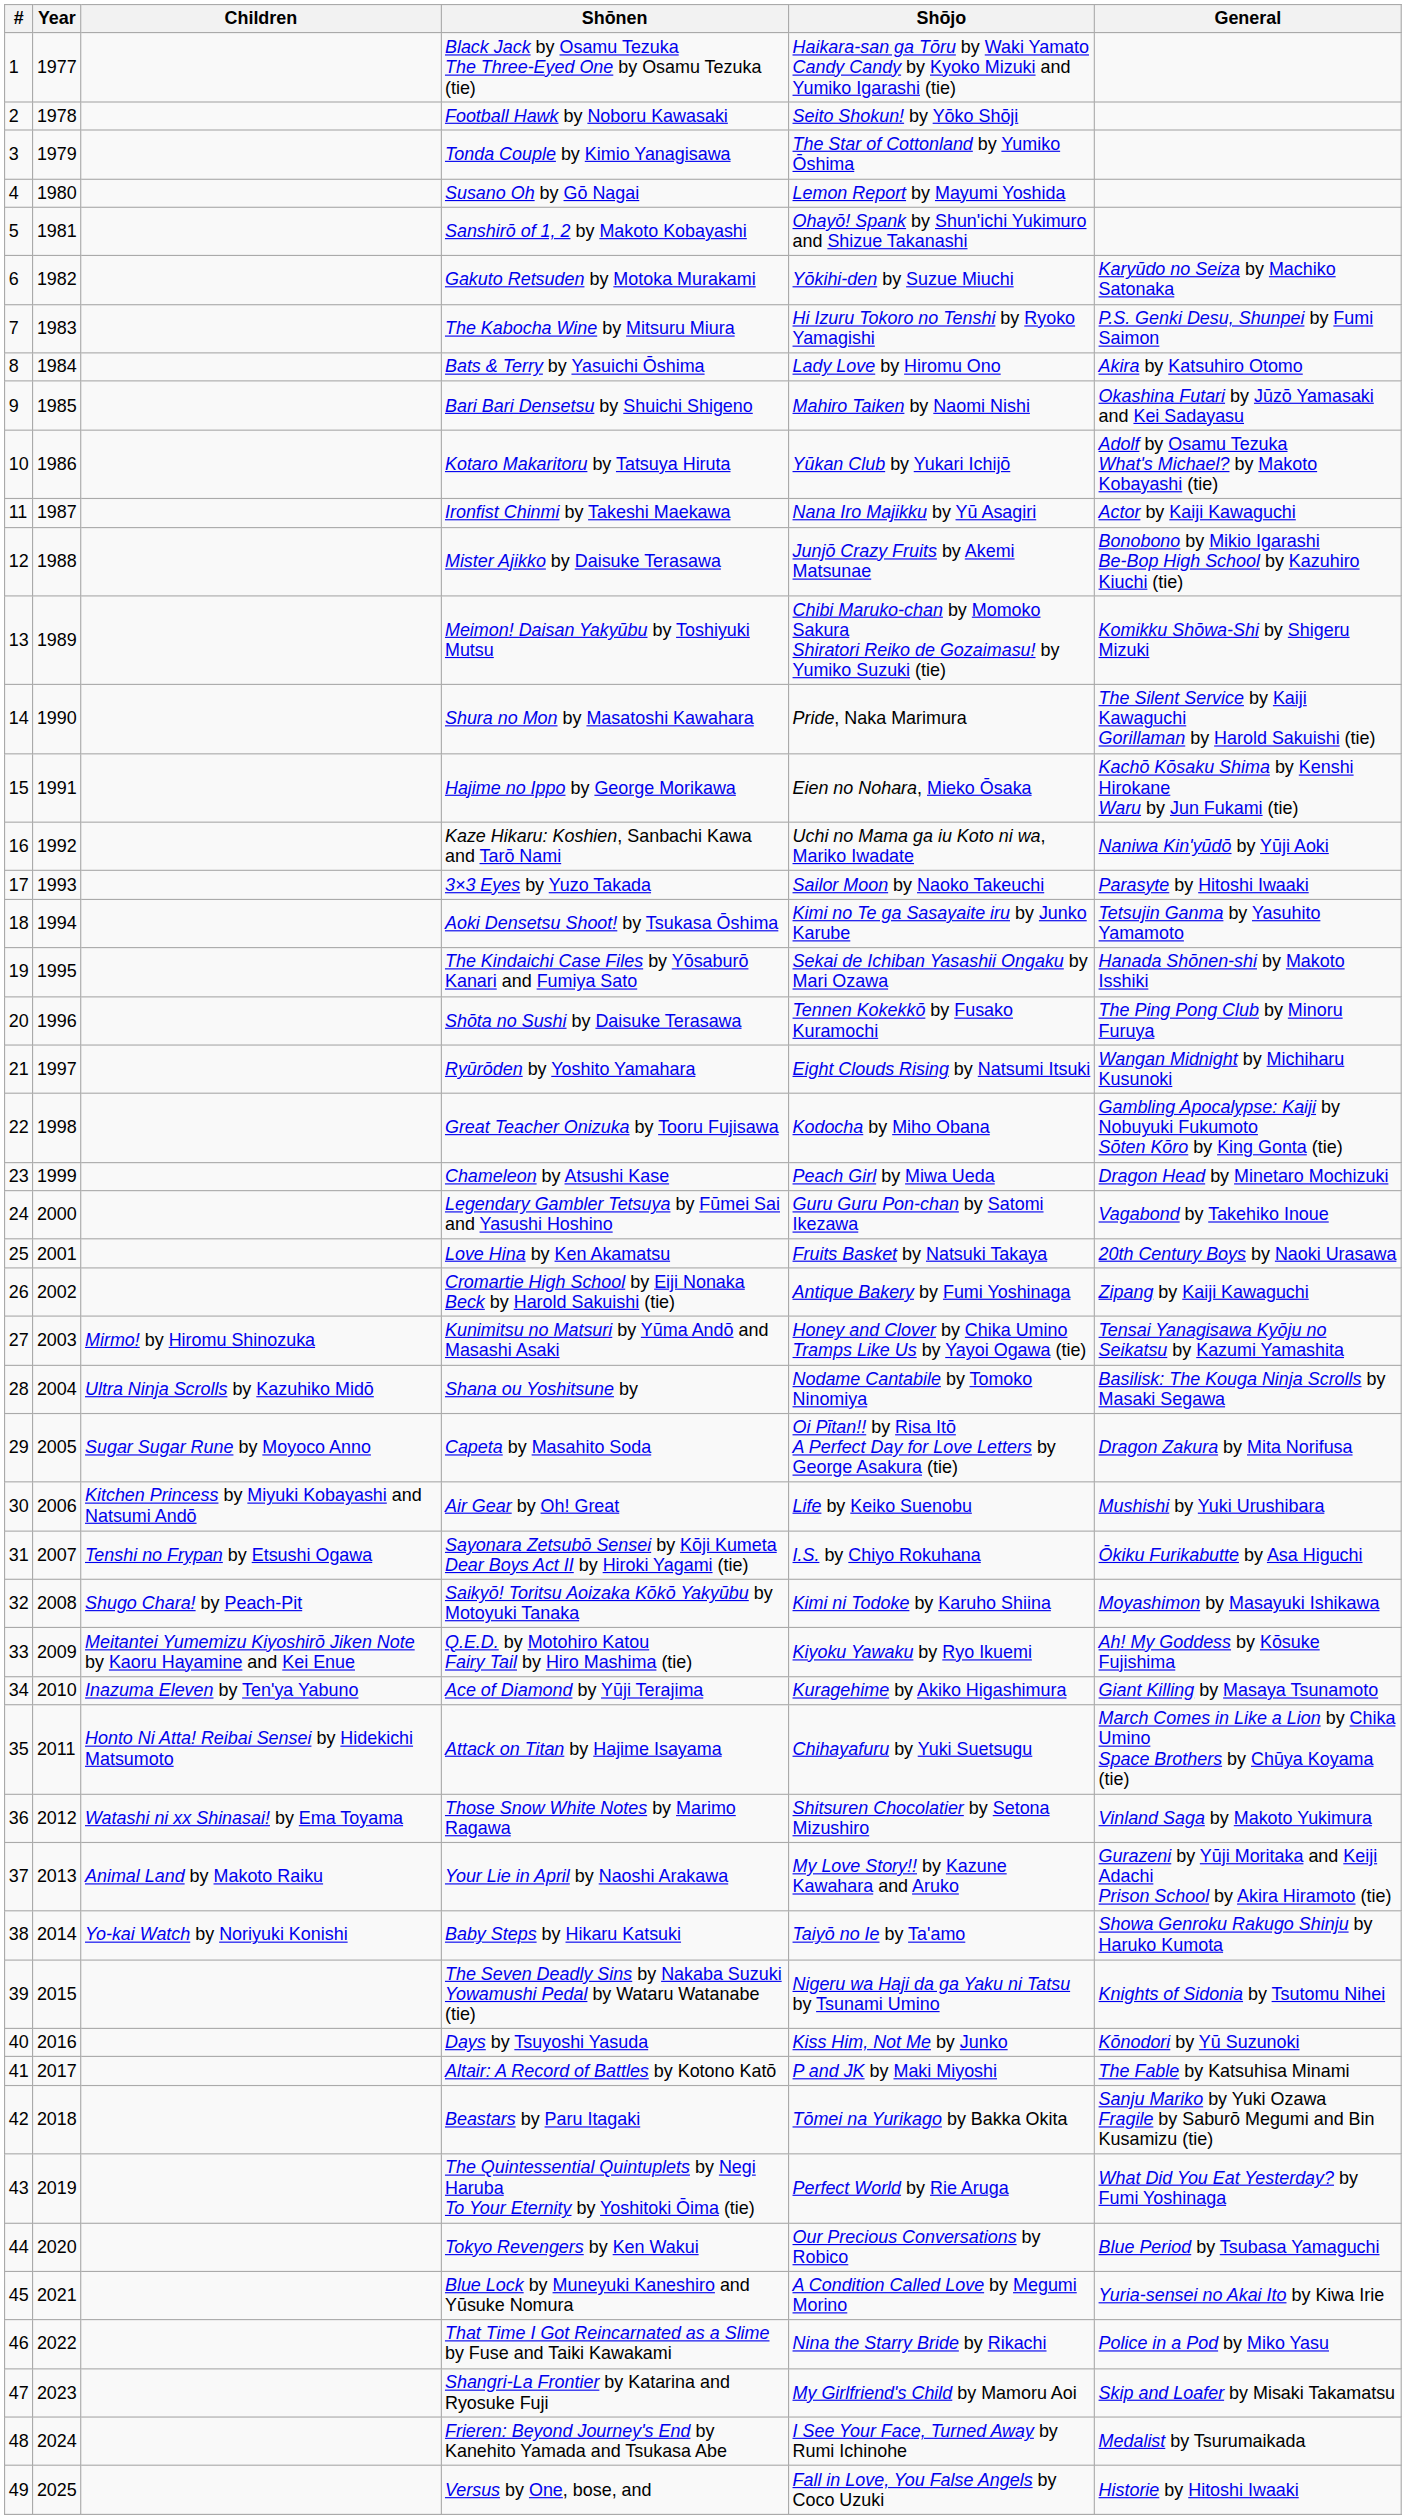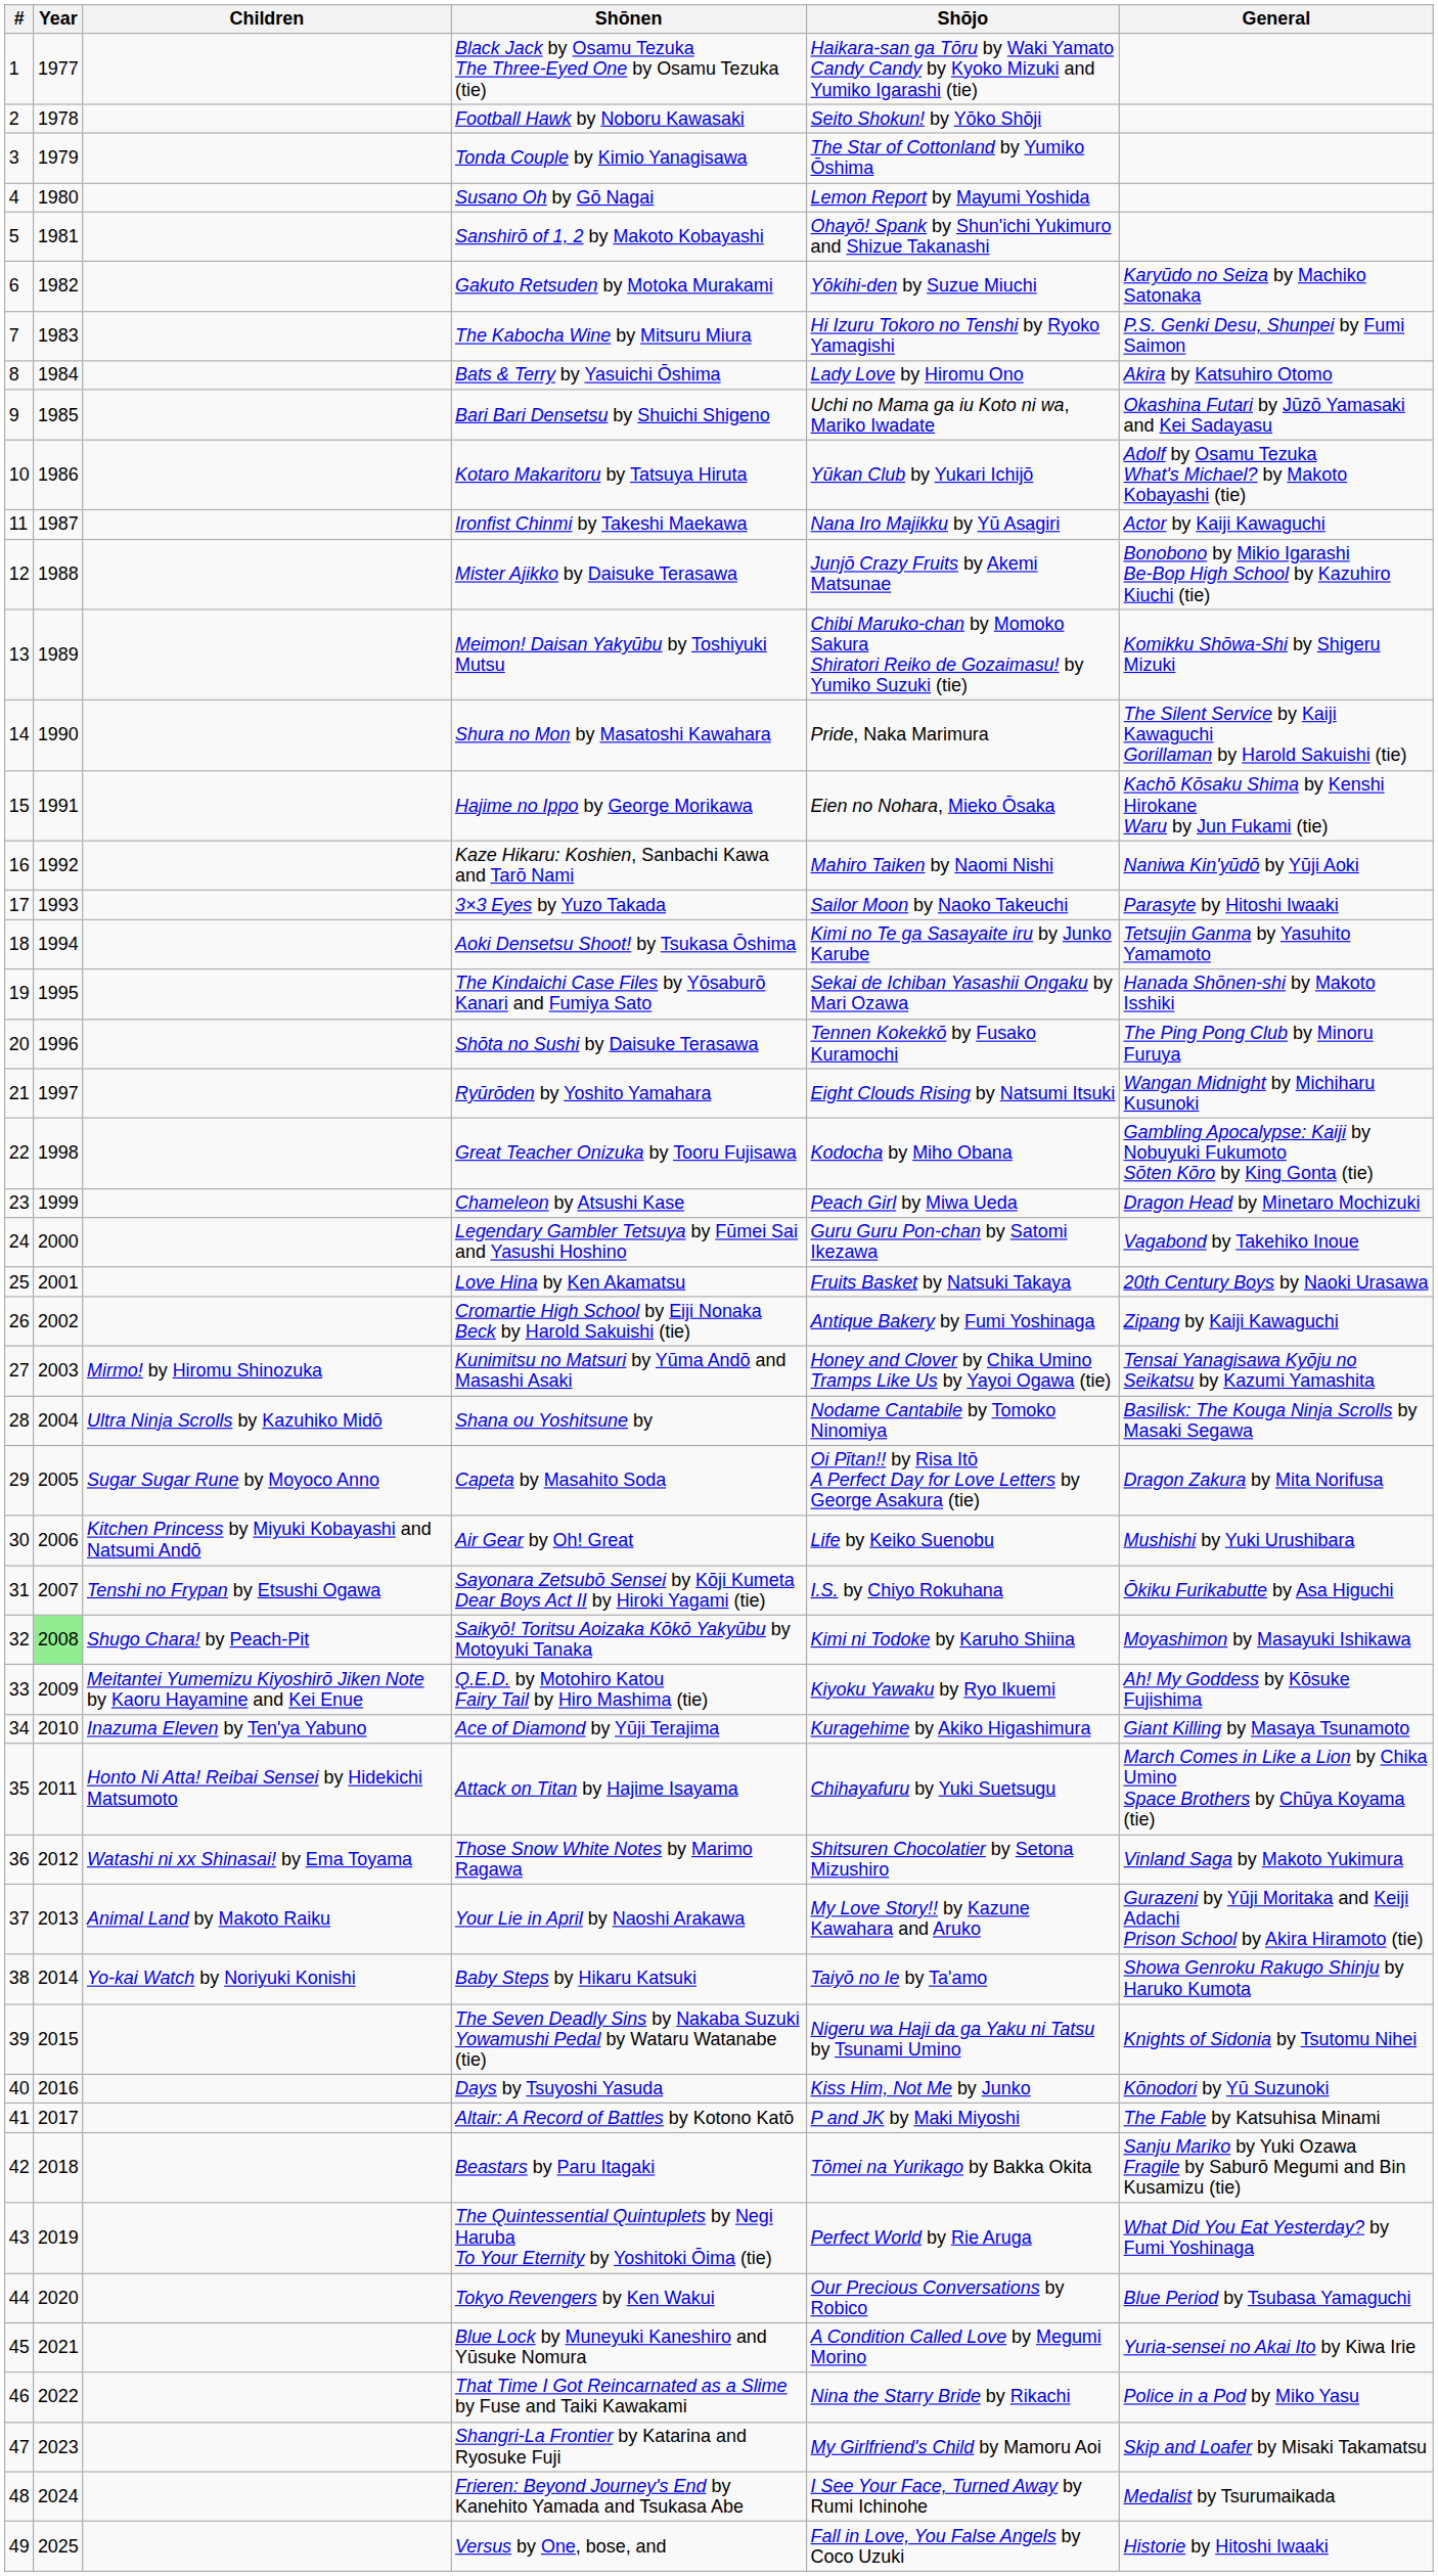Bari Bari Densetsu by Shuichi Shigeno | Shōjo: Mahiro Taiken by Naomi Nishi -> Uchi no Mama ga iu Koto ni wa, Mariko Iwadate
Kaze Hikaru: Koshien, Sanbachi Kawa and Tarō Nami | Shōjo: Uchi no Mama ga iu Koto ni wa, Mariko Iwadate -> Mahiro Taiken by Naomi Nishi
Saikyō! Toritsu Aoizaka Kōkō Yakyūbu by Motoyuki Tanaka | Year: no background -> lightgreen background
